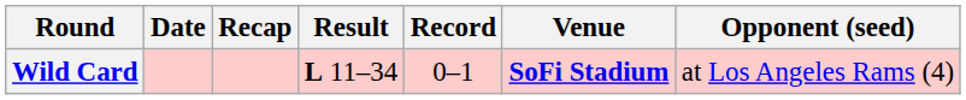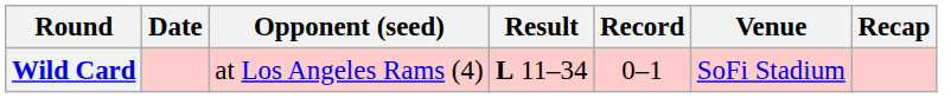columns swapped: Opponent (seed) <-> Recap
Wild Card | Venue: bold -> normal
